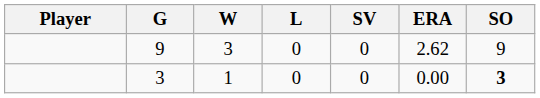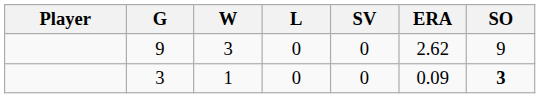row 3 | ERA: 0.00 -> 0.09
